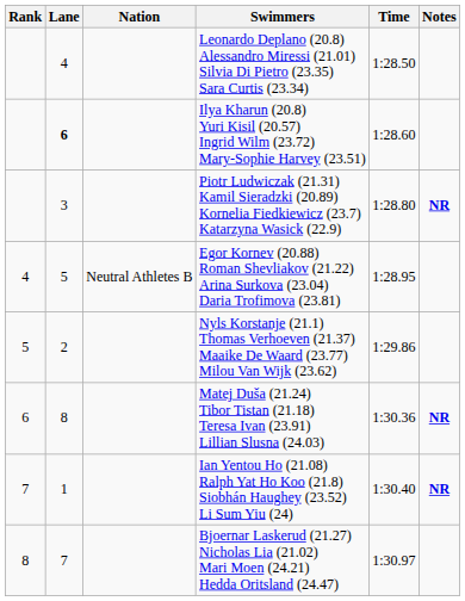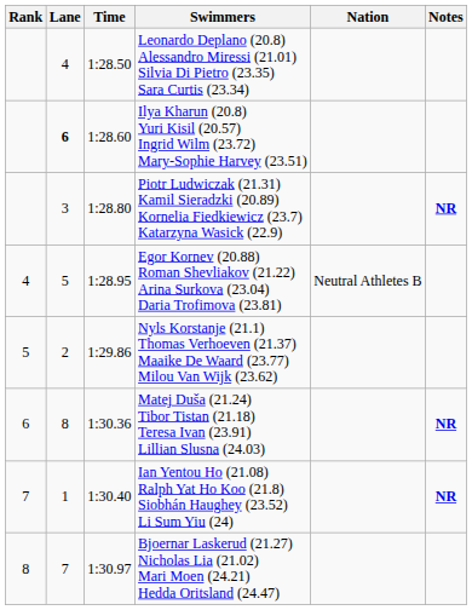columns swapped: Nation <-> Time
